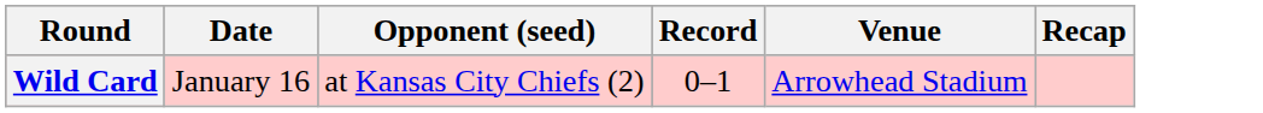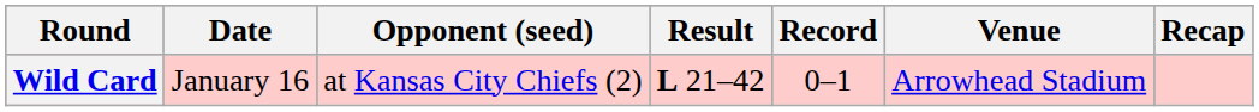+ column: Result | L 21–42
